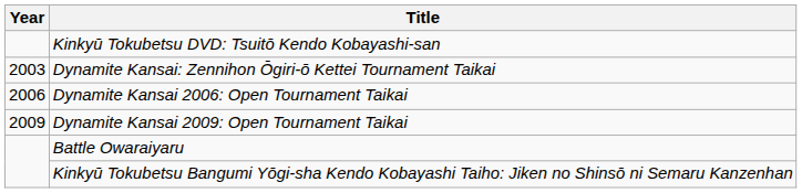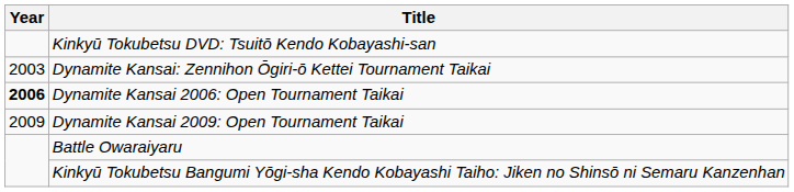Dynamite Kansai 2006: Open Tournament Taikai | Year: normal -> bold
